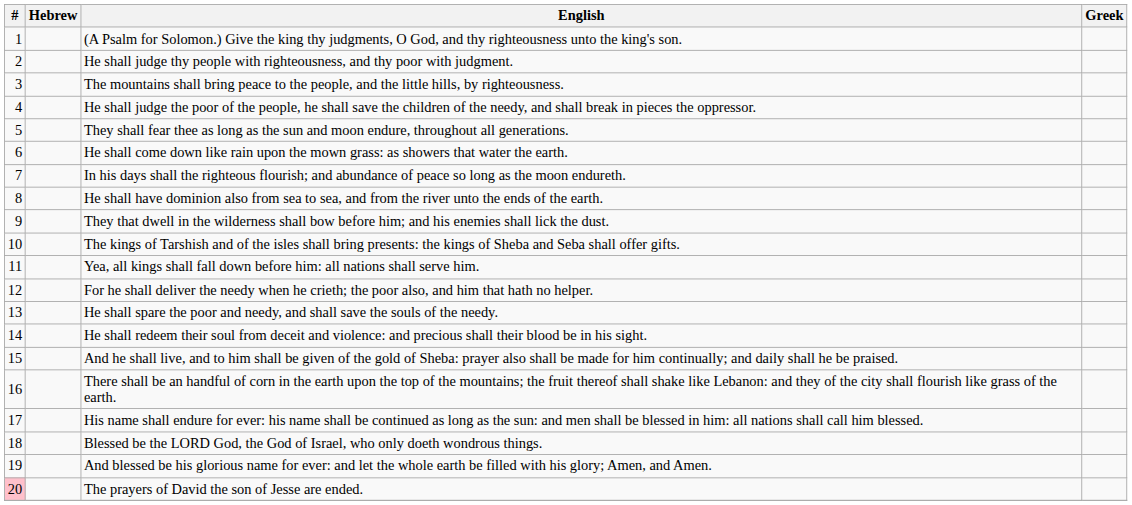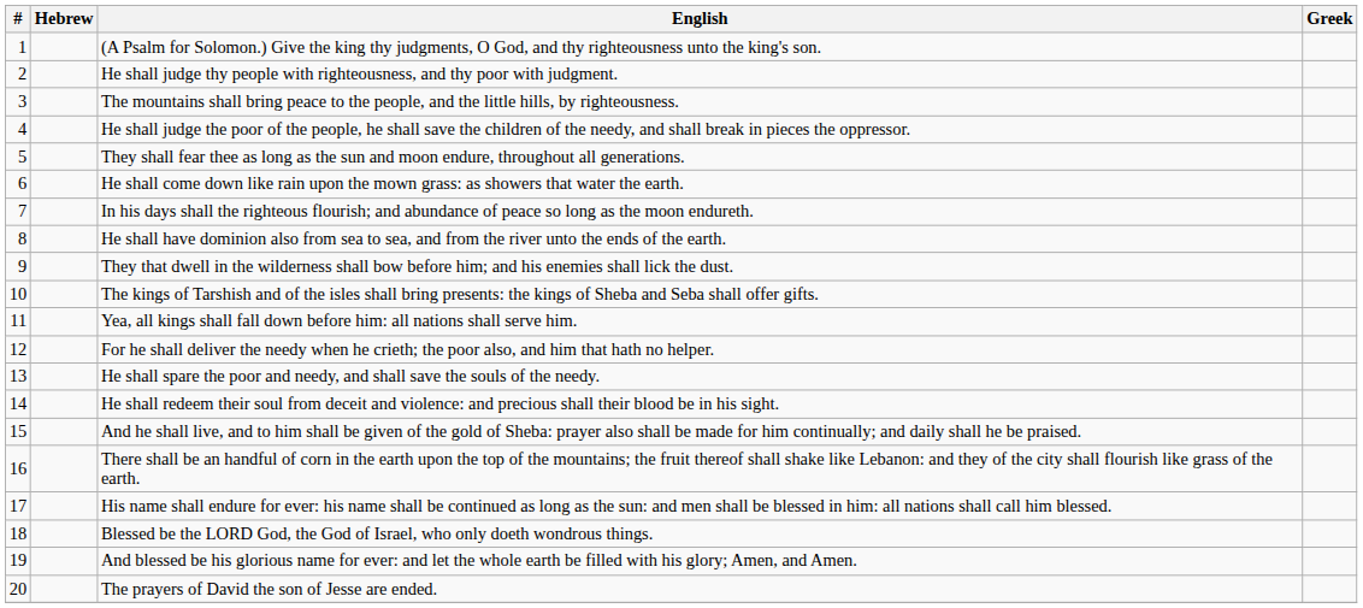The prayers of David the son of Jesse are ended. | #: pink background -> no background
